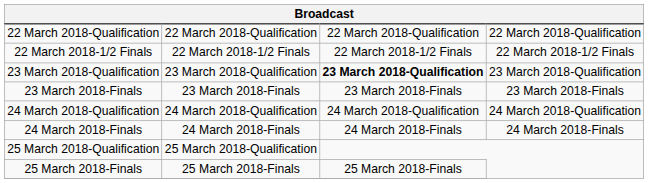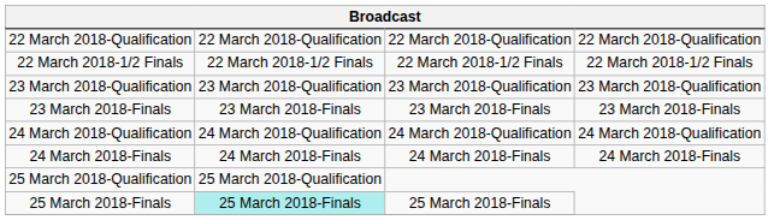row 4 | column 3: bold -> normal
row 9 | column 2: no background -> paleturquoise background
